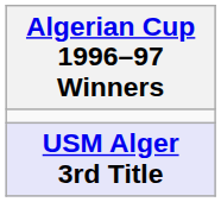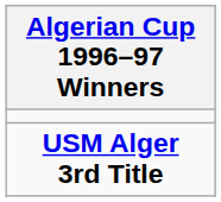row 3 | column 1: lavender background -> no background
